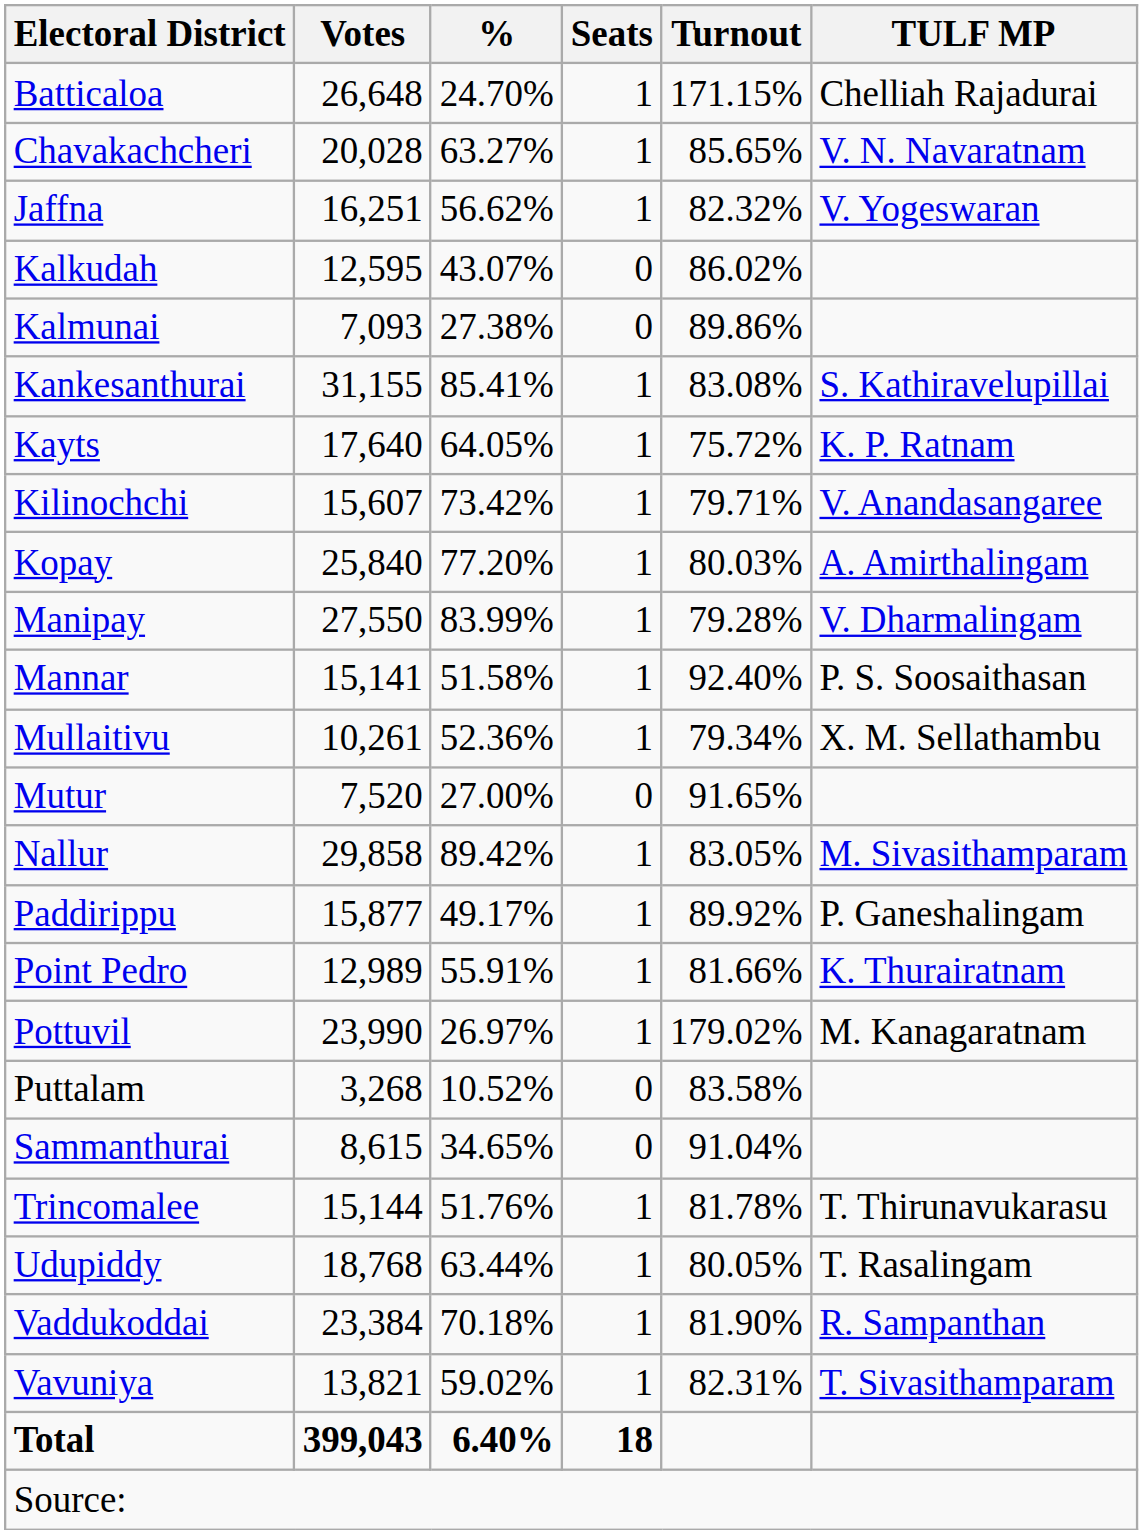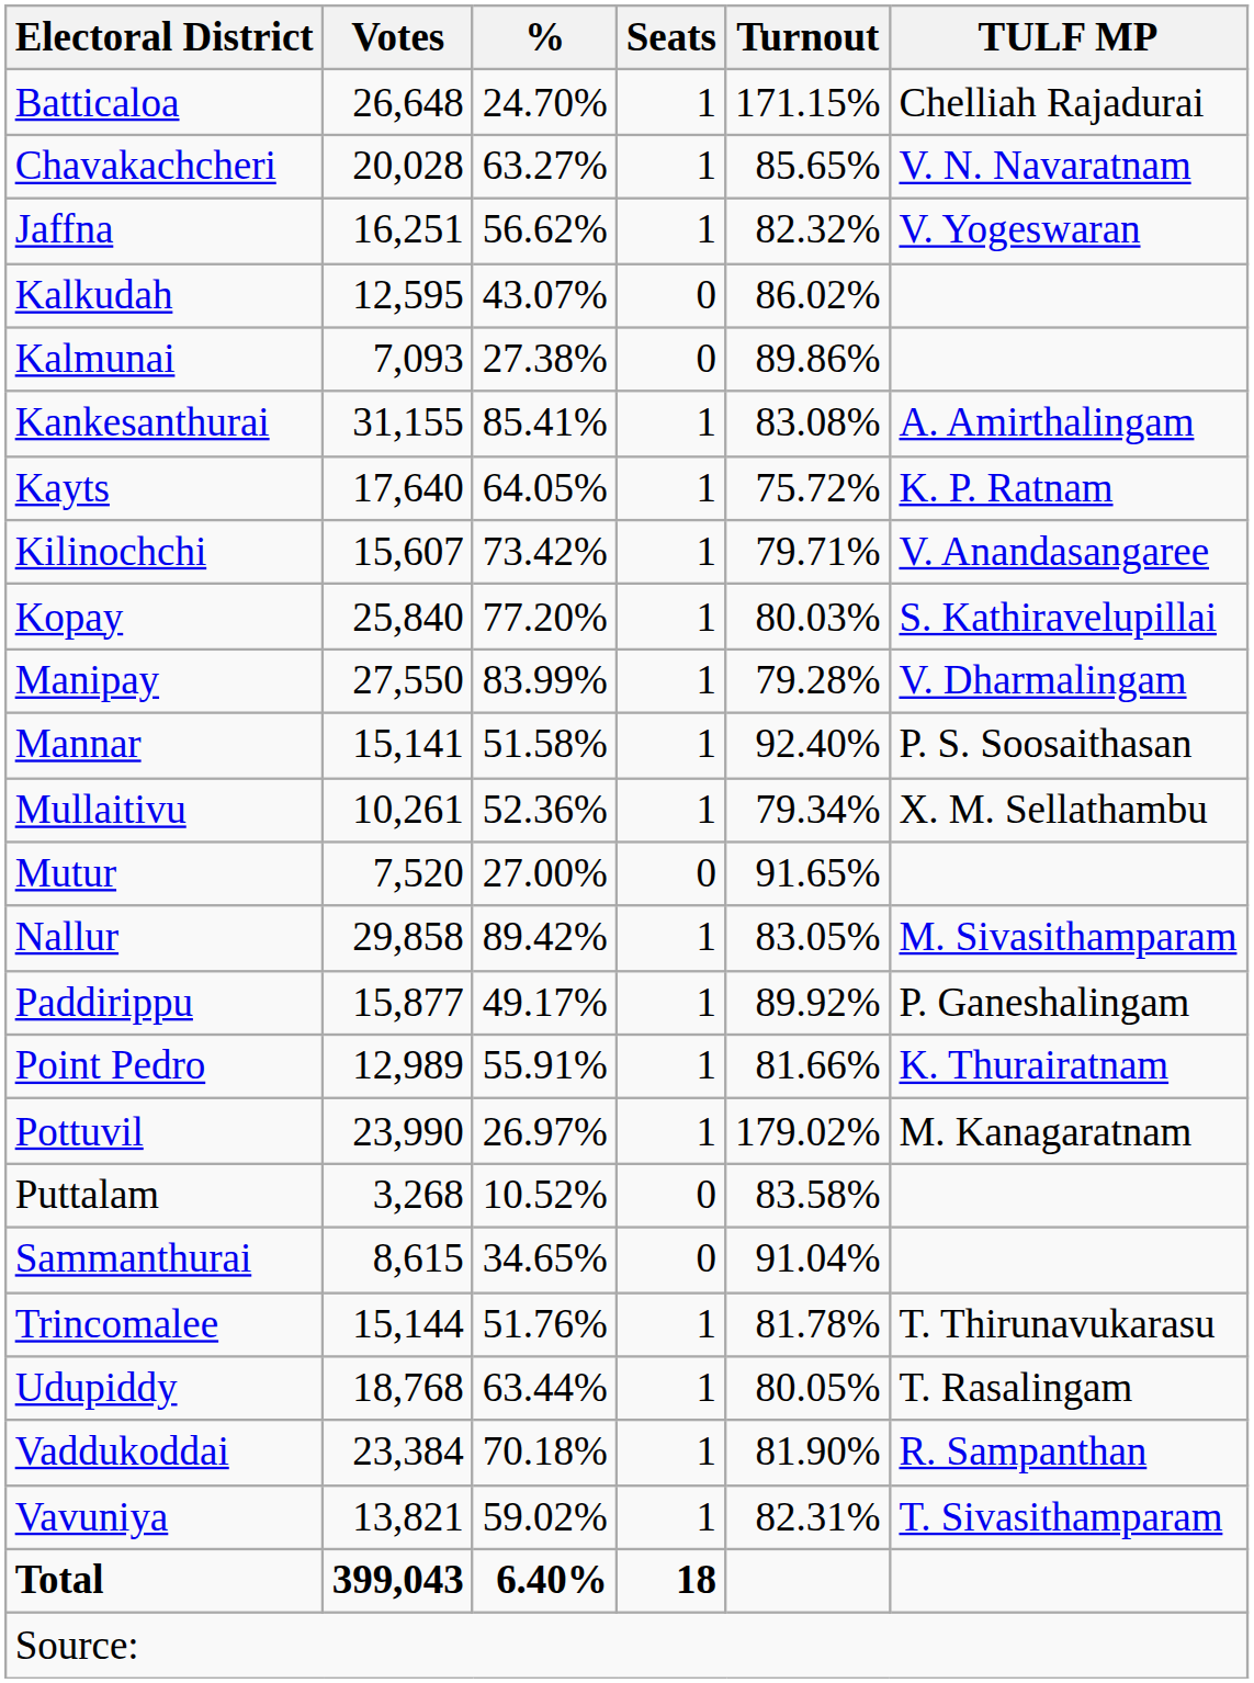Kankesanthurai | TULF MP: S. Kathiravelupillai -> A. Amirthalingam
Kopay | TULF MP: A. Amirthalingam -> S. Kathiravelupillai
